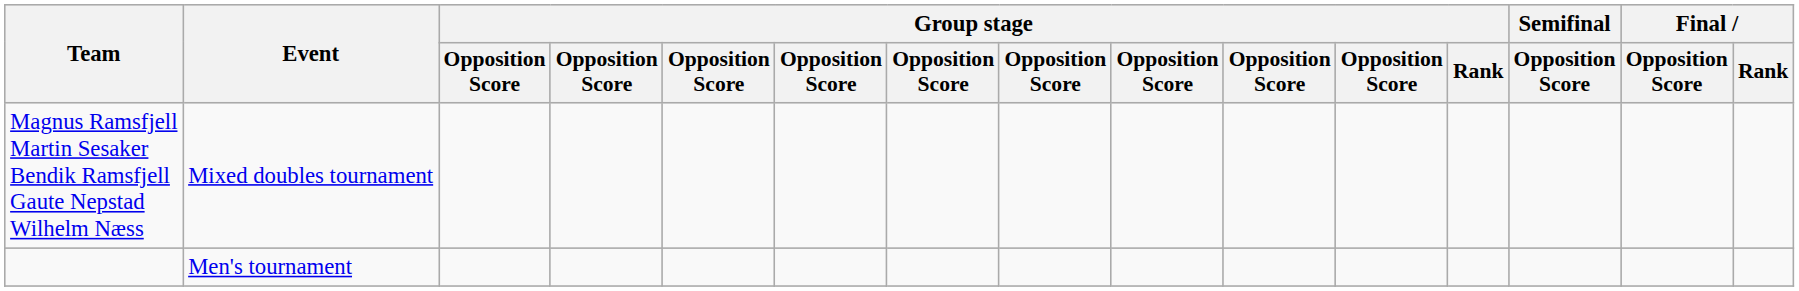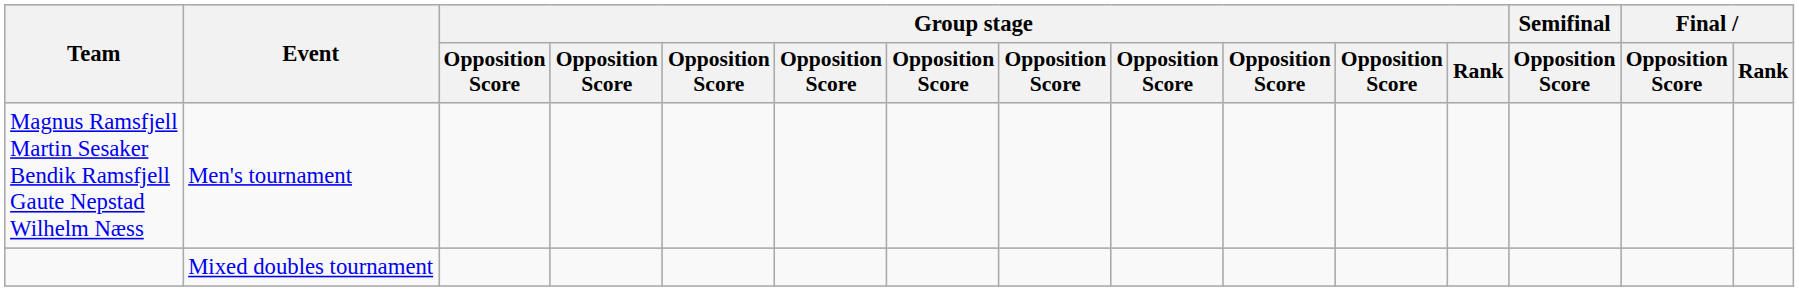row 3 | Event: Mixed doubles tournament -> Men's tournament
row 4 | Event: Men's tournament -> Mixed doubles tournament
